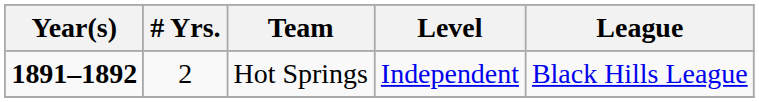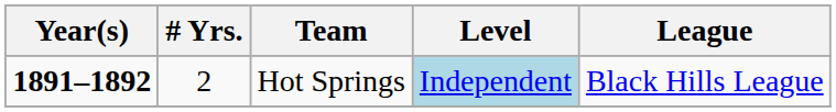Hot Springs | Level: no background -> lightblue background
